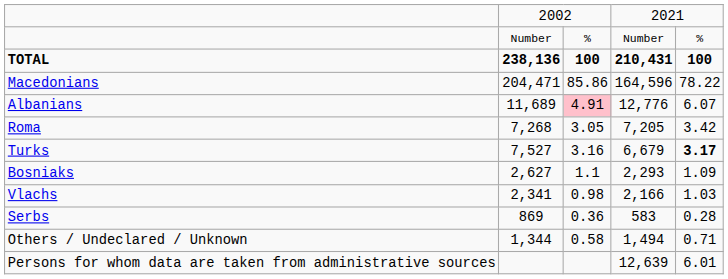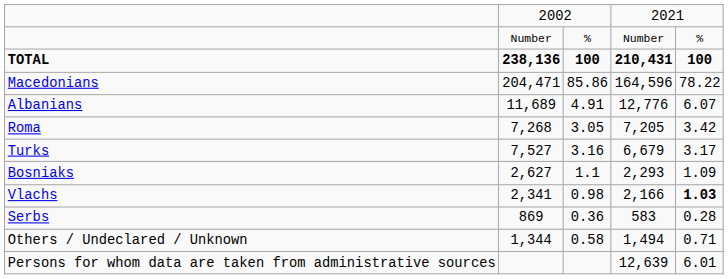Albanians | column 3: pink background -> no background
Turks | column 5: bold -> normal
Vlachs | column 5: normal -> bold
